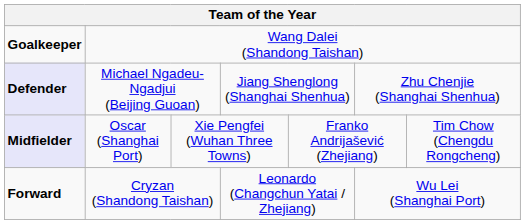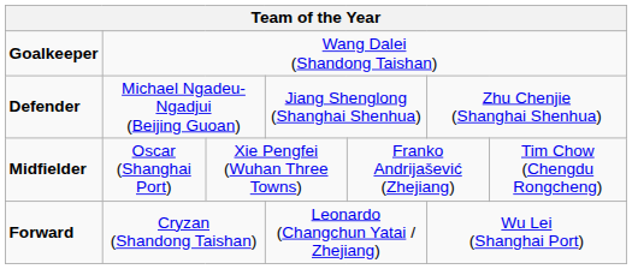Defender | column 1: lavender background -> no background
Midfielder | column 1: lavender background -> no background
